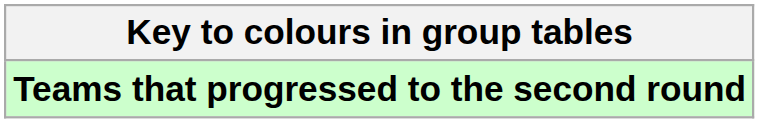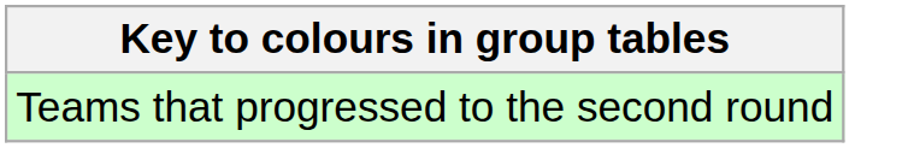row 2 | column 1: bold -> normal
